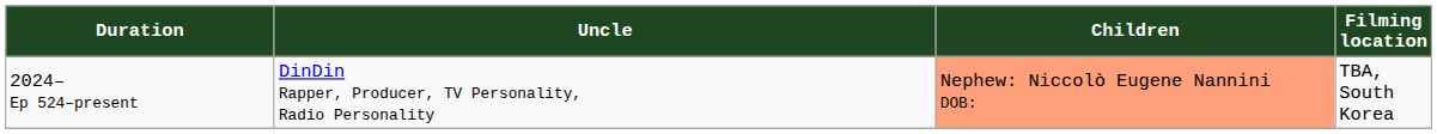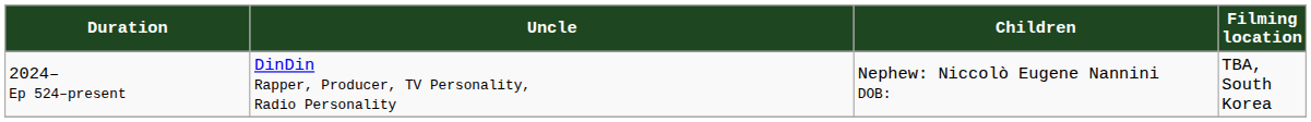2024– Ep 524–present | Children: lightsalmon background -> no background
